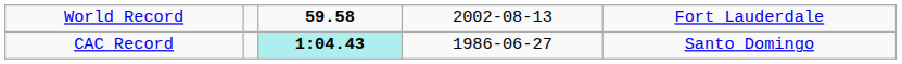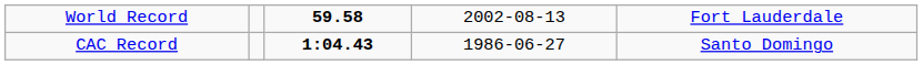CAC Record | column 3: paleturquoise background -> no background
